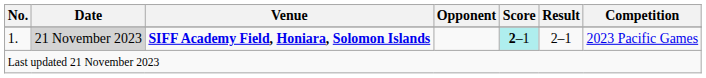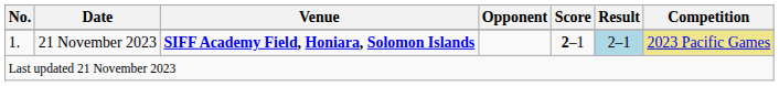1. | Date: lightgrey background -> no background
1. | Score: paleturquoise background -> no background
1. | Result: no background -> lightblue background
1. | Competition: no background -> khaki background
